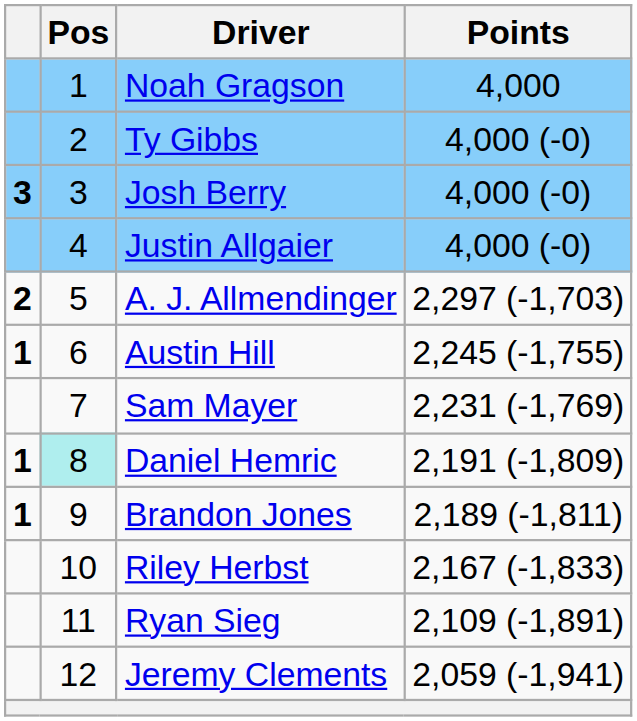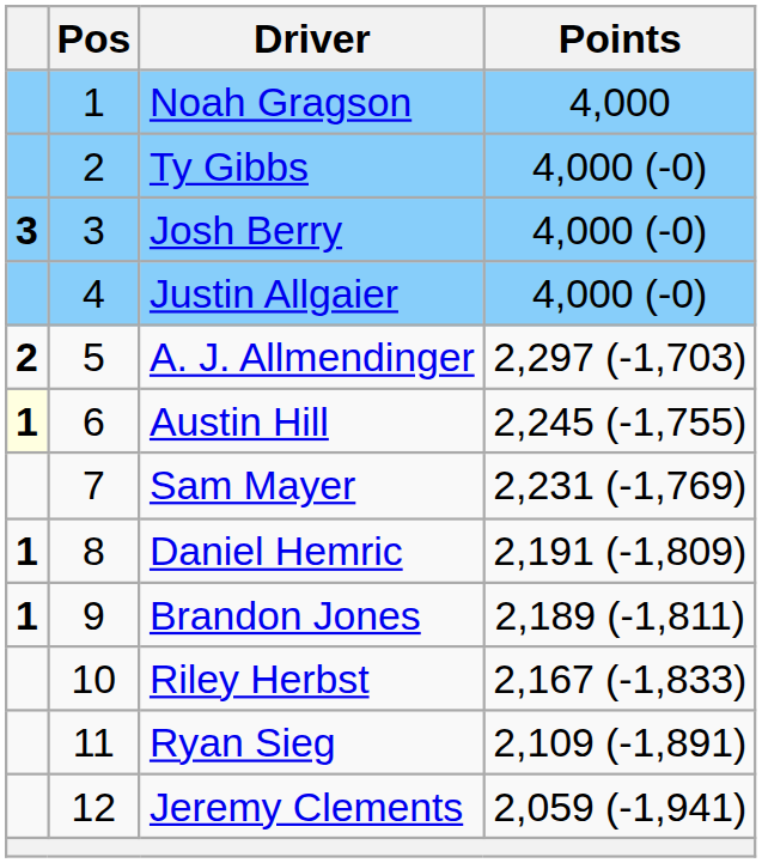Austin Hill | column 1: no background -> lightyellow background
Daniel Hemric | Pos: paleturquoise background -> no background
